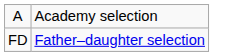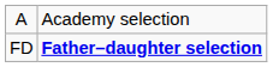FD | column 2: normal -> bold
